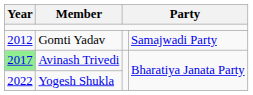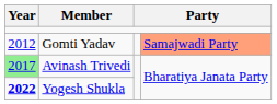Gomti Yadav | column 4: no background -> lightsalmon background
Yogesh Shukla | Year: normal -> bold
